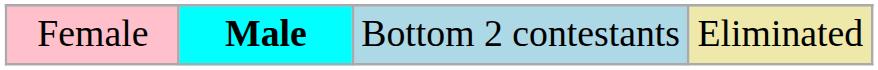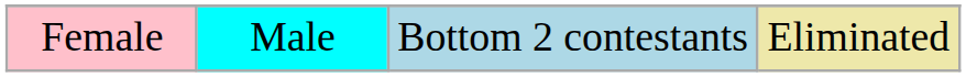Female | column 2: bold -> normal
